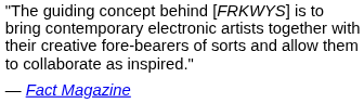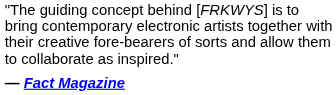row 2 | column 1: normal -> bold
